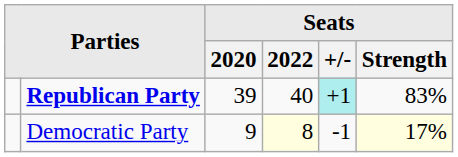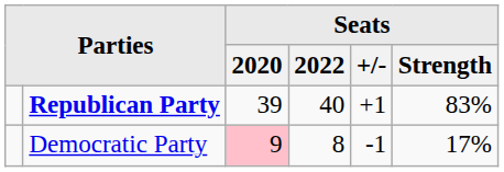Republican Party | Seats / +/-: paleturquoise background -> no background
Democratic Party | Seats / 2020: no background -> pink background
Democratic Party | Seats / 2022: lightyellow background -> no background
Democratic Party | Seats / Strength: lightyellow background -> no background
